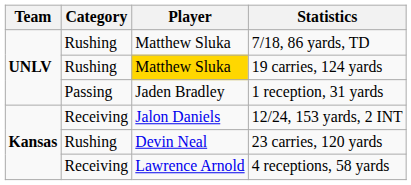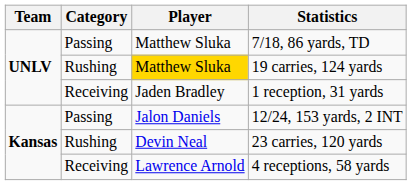7/18, 86 yards, TD | Category: Rushing -> Passing
1 reception, 31 yards | Category: Passing -> Receiving
12/24, 153 yards, 2 INT | Category: Receiving -> Passing
